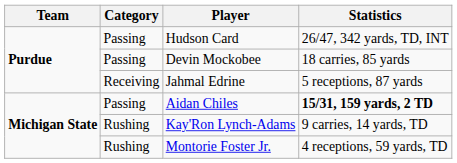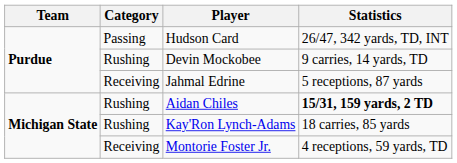Devin Mockobee | Category: Passing -> Rushing
Devin Mockobee | Statistics: 18 carries, 85 yards -> 9 carries, 14 yards, TD
Aidan Chiles | Category: Passing -> Rushing
Kay'Ron Lynch-Adams | Statistics: 9 carries, 14 yards, TD -> 18 carries, 85 yards
Montorie Foster Jr. | Category: Rushing -> Receiving
